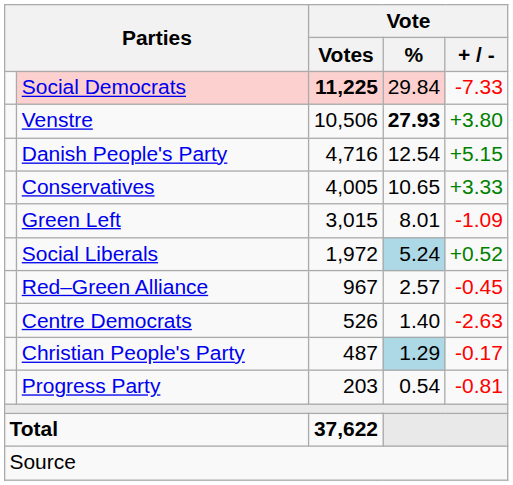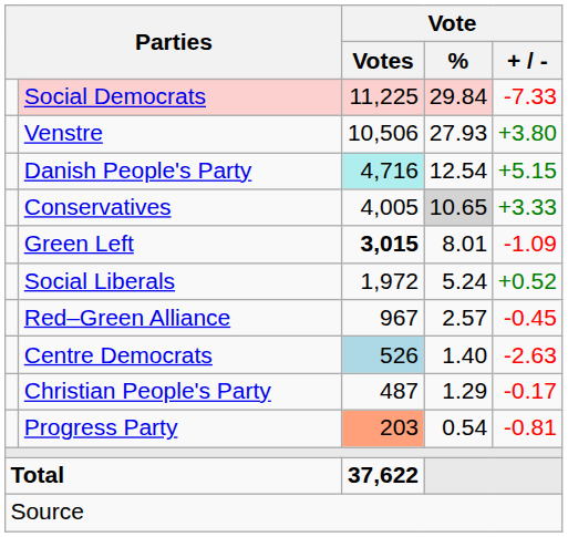Social Democrats | Vote / Votes: bold -> normal
Venstre | Vote / %: bold -> normal
Danish People's Party | Vote / Votes: no background -> paleturquoise background
Conservatives | Vote / %: no background -> lightgrey background
Green Left | Vote / Votes: normal -> bold
Social Liberals | Vote / %: lightblue background -> no background
Centre Democrats | Vote / Votes: no background -> lightblue background
Christian People's Party | Vote / %: lightblue background -> no background
Progress Party | Vote / Votes: no background -> lightsalmon background
